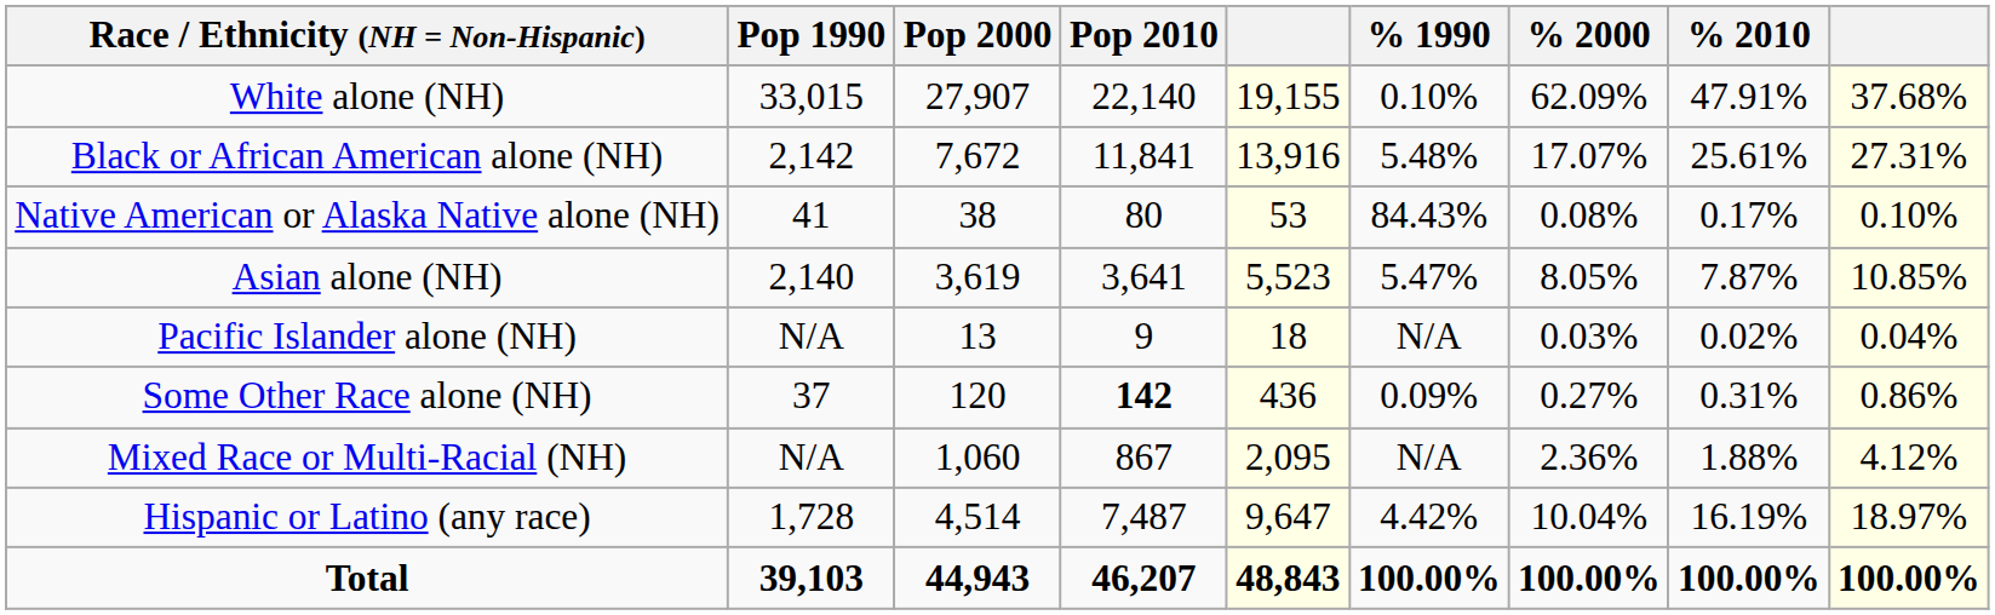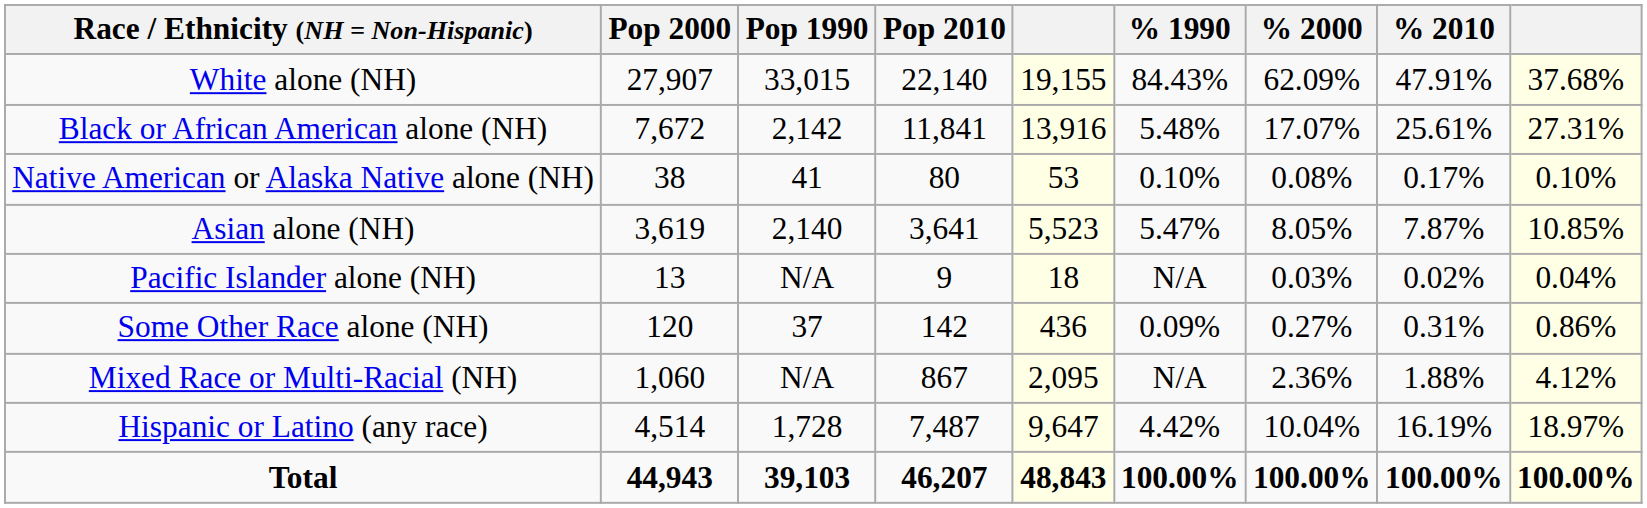columns swapped: Pop 1990 <-> Pop 2000
White alone (NH) | % 1990: 0.10% -> 84.43%
Native American or Alaska Native alone (NH) | % 1990: 84.43% -> 0.10%
Some Other Race alone (NH) | Pop 2010: bold -> normal
